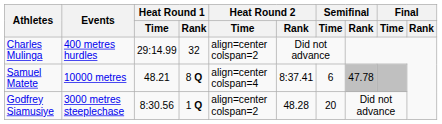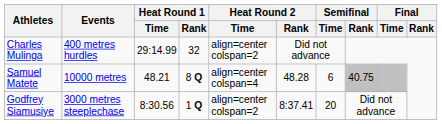Samuel Matete | Heat Round 2 / Rank: 8:37.41 -> 48.28
Samuel Matete | Semifinal / Rank: 47.78 -> 40.75
Godfrey Siamusiye | Heat Round 2 / Rank: 48.28 -> 8:37.41
